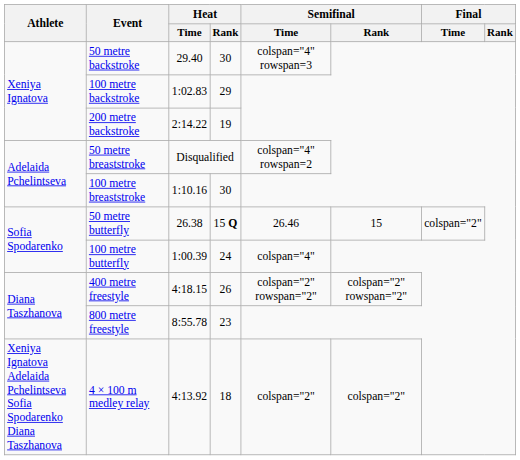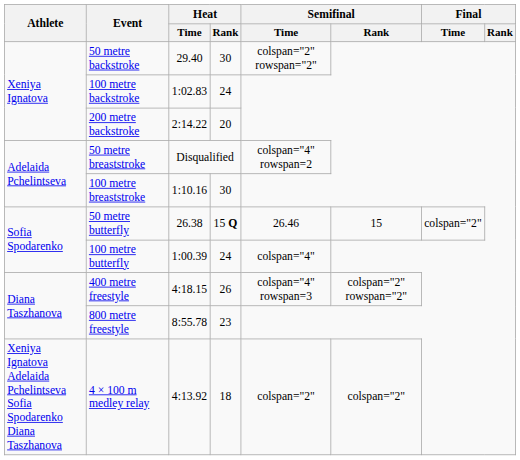50 metre backstroke | Semifinal / Time: colspan="4" rowspan=3 -> colspan="2" rowspan="2"
100 metre backstroke | Heat / Rank: 29 -> 24
200 metre backstroke | Heat / Rank: 19 -> 20
400 metre freestyle | Semifinal / Time: colspan="2" rowspan="2" -> colspan="4" rowspan=3
